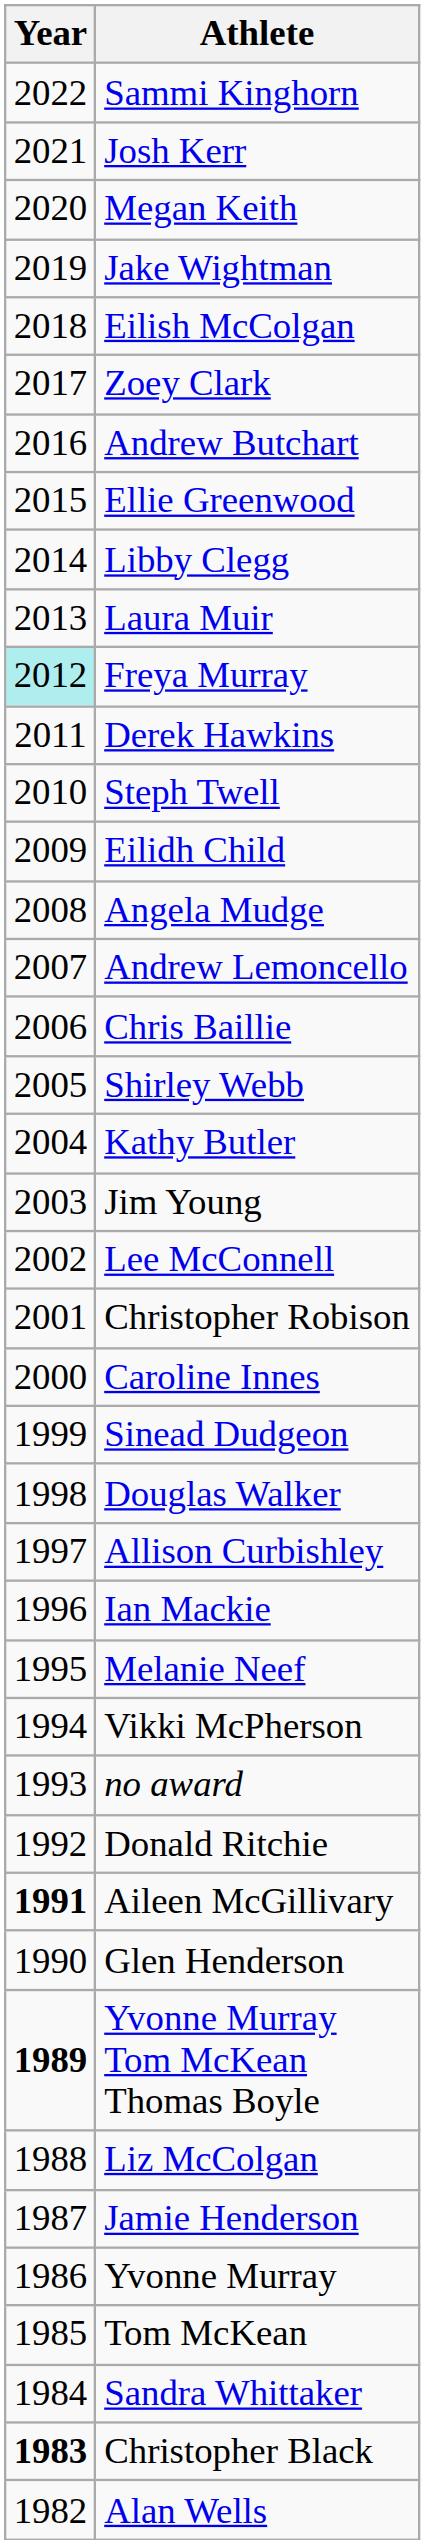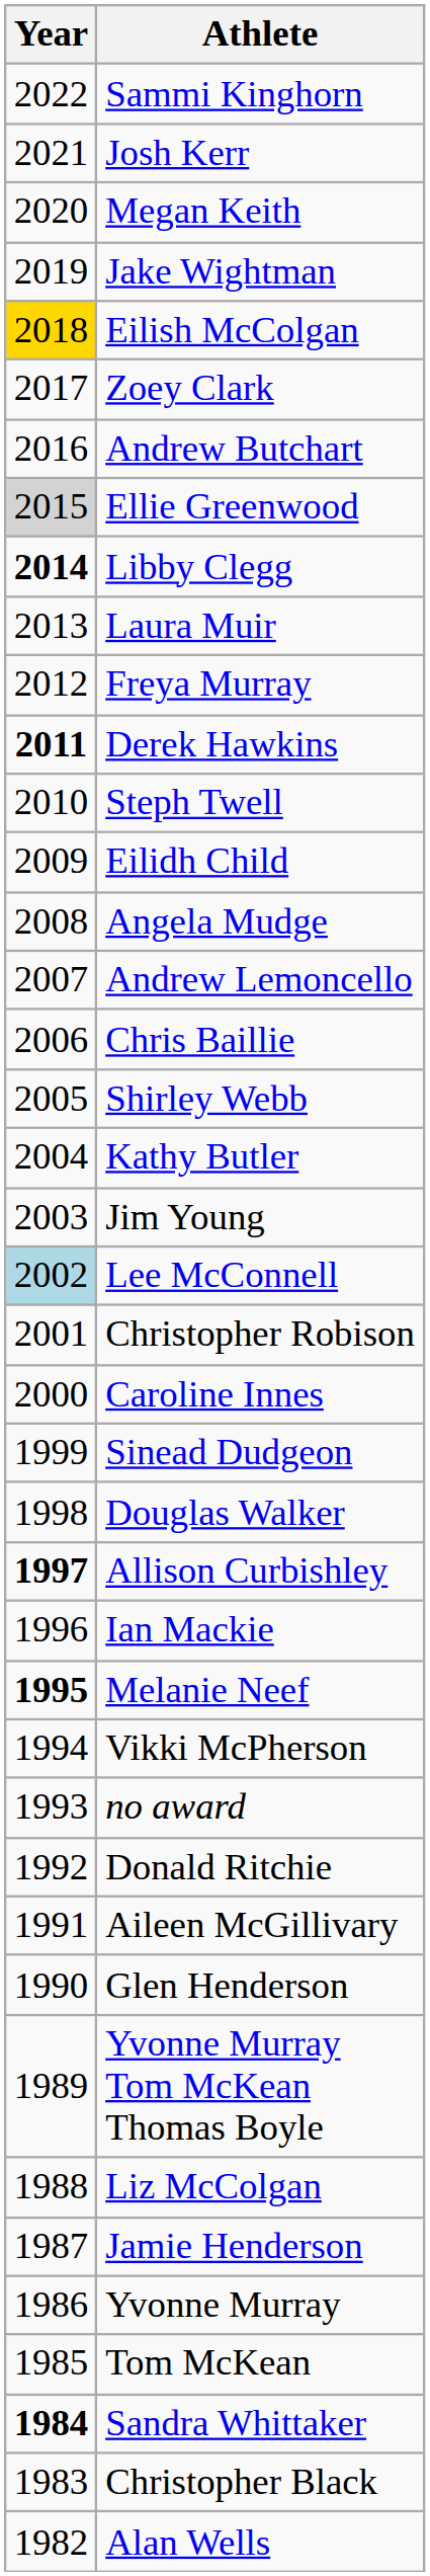Eilish McColgan | Year: no background -> gold background
Ellie Greenwood | Year: no background -> lightgrey background
Libby Clegg | Year: normal -> bold
Freya Murray | Year: paleturquoise background -> no background
Derek Hawkins | Year: normal -> bold
Lee McConnell | Year: no background -> lightblue background
Allison Curbishley | Year: normal -> bold
Melanie Neef | Year: normal -> bold
Aileen McGillivary | Year: bold -> normal
Yvonne Murray Tom McKean Thomas Boyle | Year: bold -> normal
Sandra Whittaker | Year: normal -> bold
Christopher Black | Year: bold -> normal
